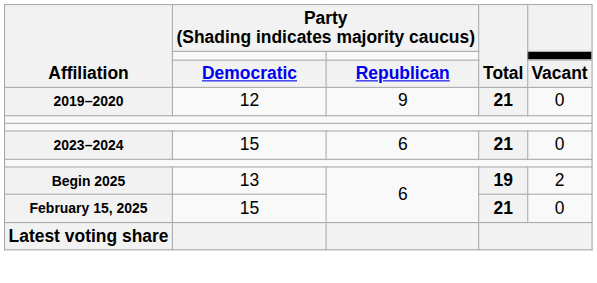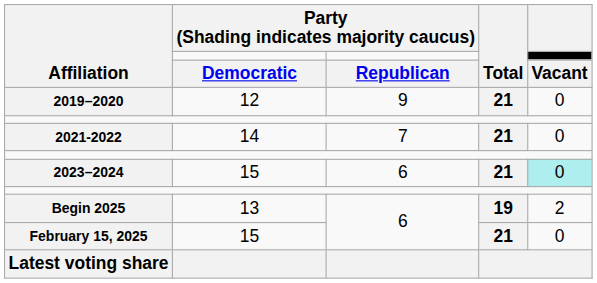+ row: 2021-2022 | 14 | 7 | 21 | 0
2023–2024 | column 5: no background -> paleturquoise background
